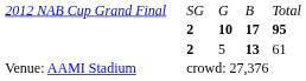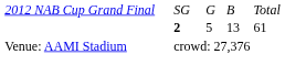- row: 2 | 10 | 17 | 95
5 | column 4: bold -> normal
